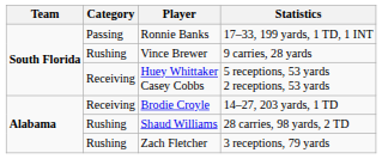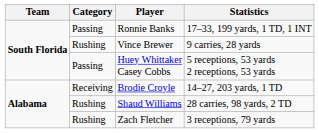Huey Whittaker Casey Cobbs | Category: Receiving -> Passing
